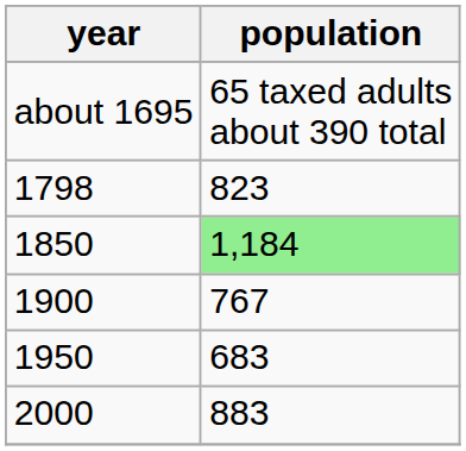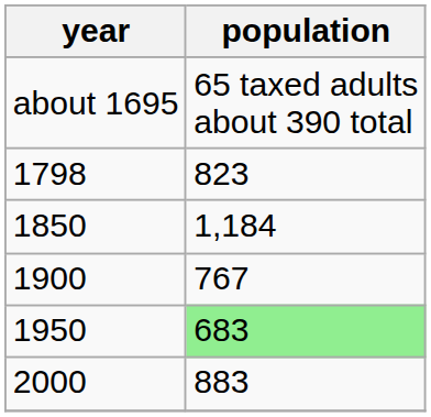1850 | population: lightgreen background -> no background
1950 | population: no background -> lightgreen background
